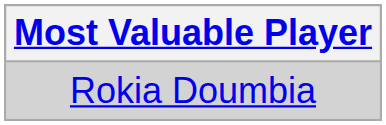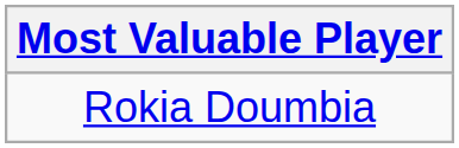row 2 | column 1: lightgrey background -> no background
